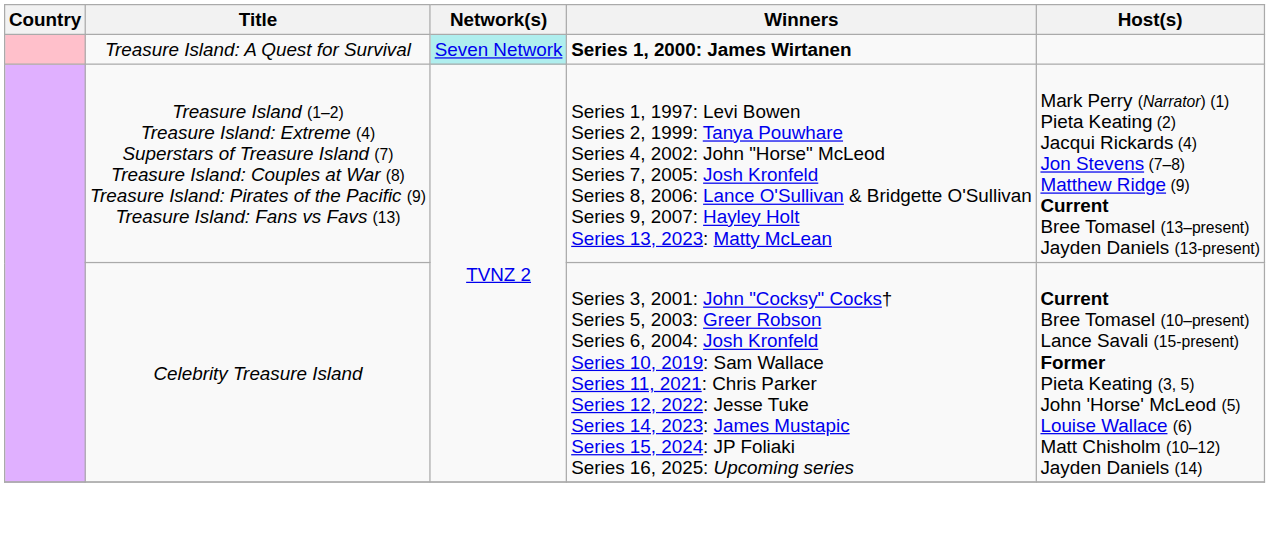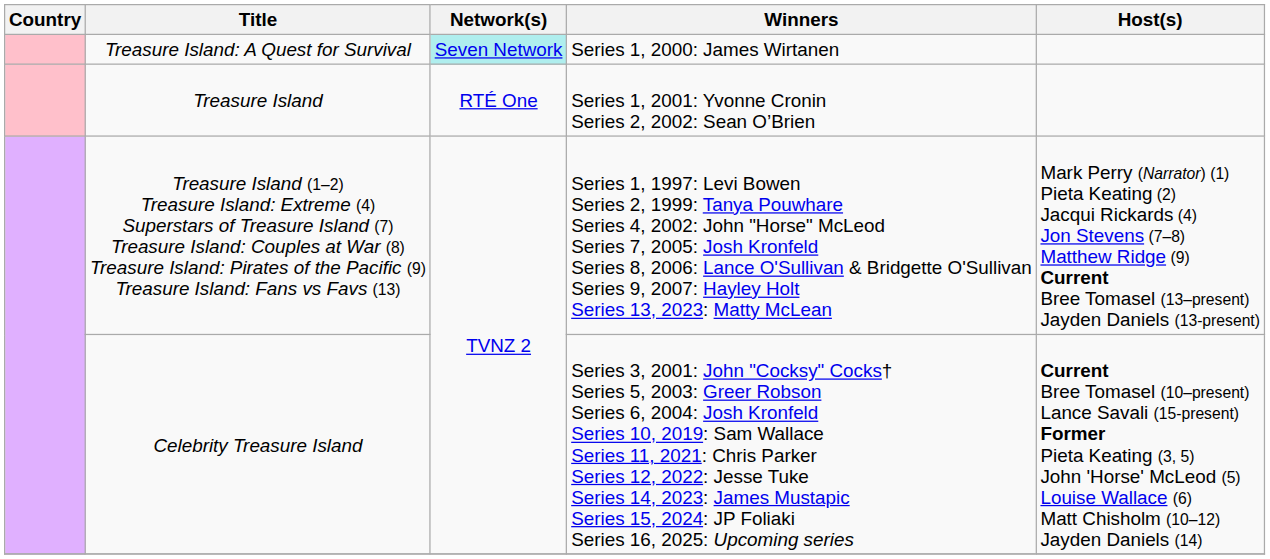Treasure Island: A Quest for Survival | Winners: bold -> normal
+ row: Treasure Island | RTÉ One | Series 1, 2001: Yvonne Cronin Series 2, 2002: Sean O’Brien
